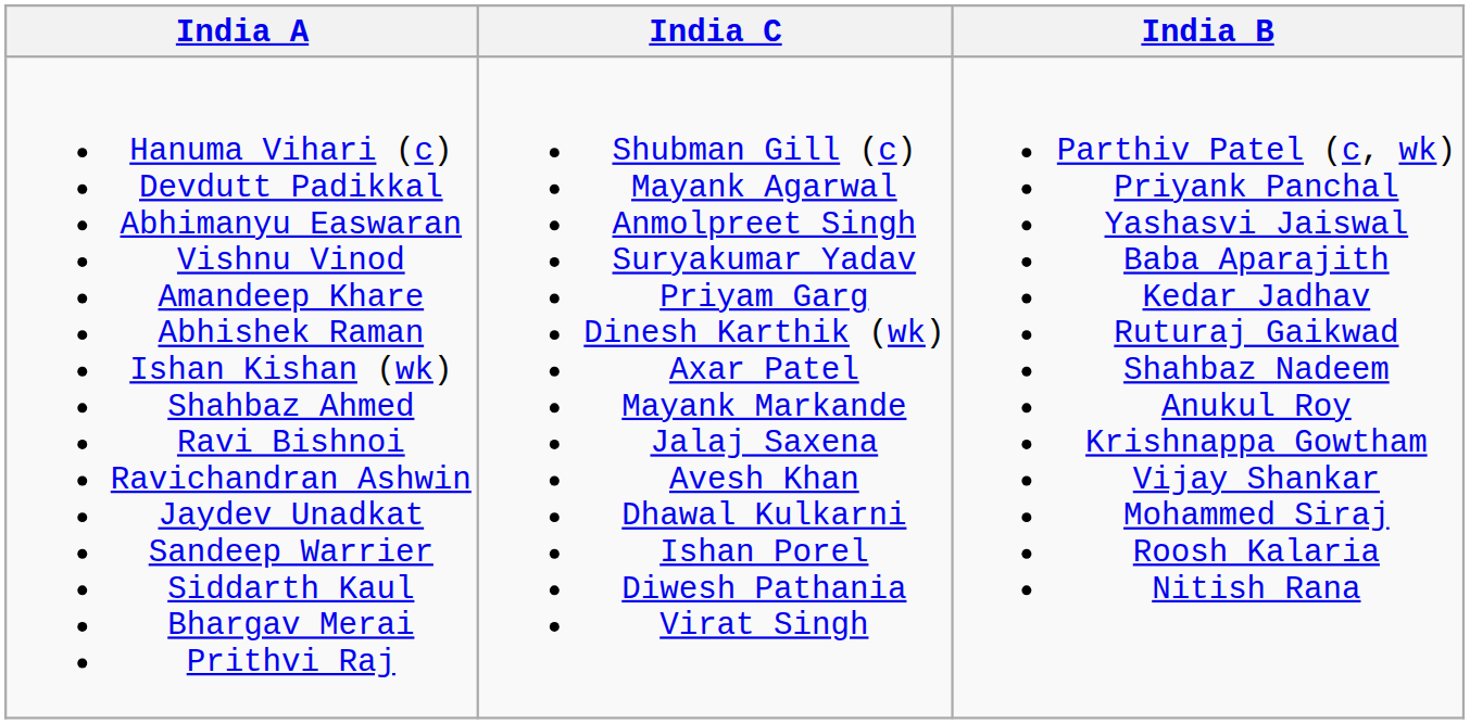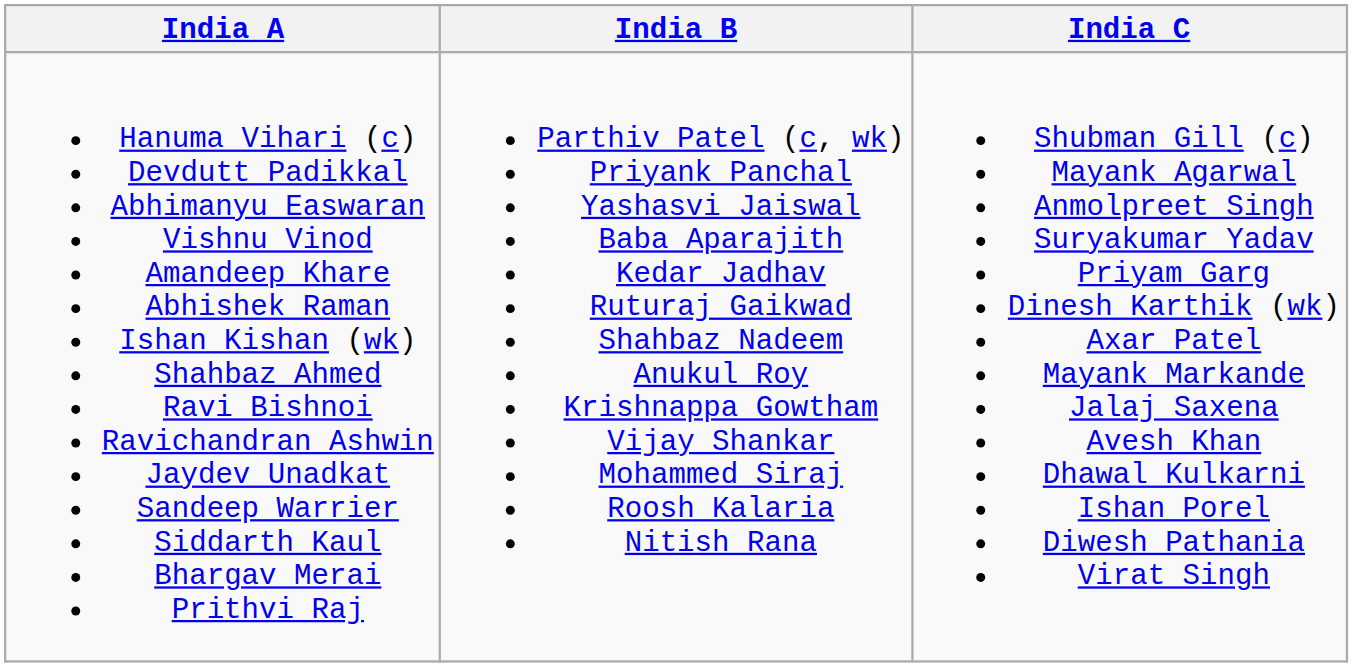columns swapped: India B <-> India C
